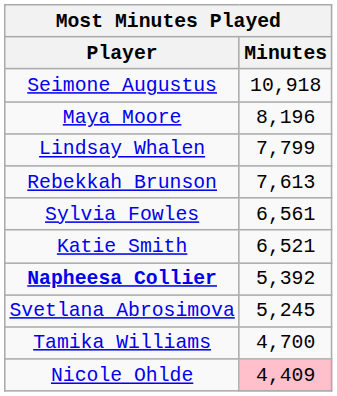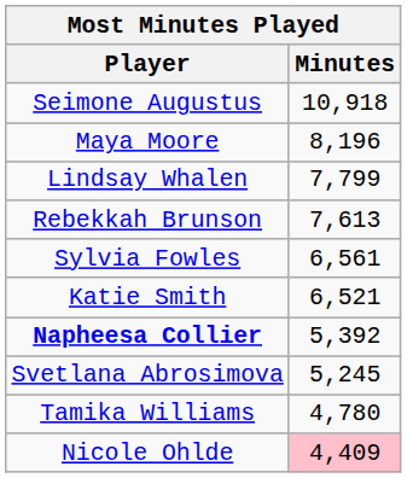Tamika Williams | Minutes: 4,700 -> 4,780
